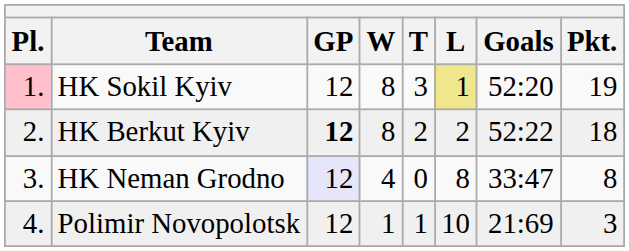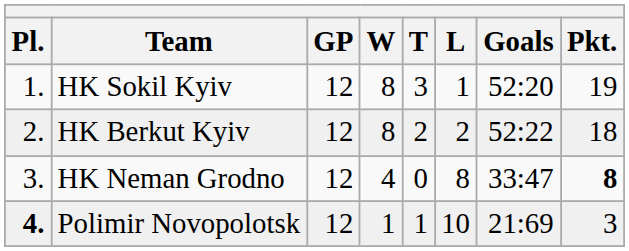HK Sokil Kyiv | Pl.: pink background -> no background
HK Sokil Kyiv | L: khaki background -> no background
HK Berkut Kyiv | GP: bold -> normal
HK Neman Grodno | GP: lavender background -> no background
HK Neman Grodno | Pkt.: normal -> bold
Polimir Novopolotsk | Pl.: normal -> bold
